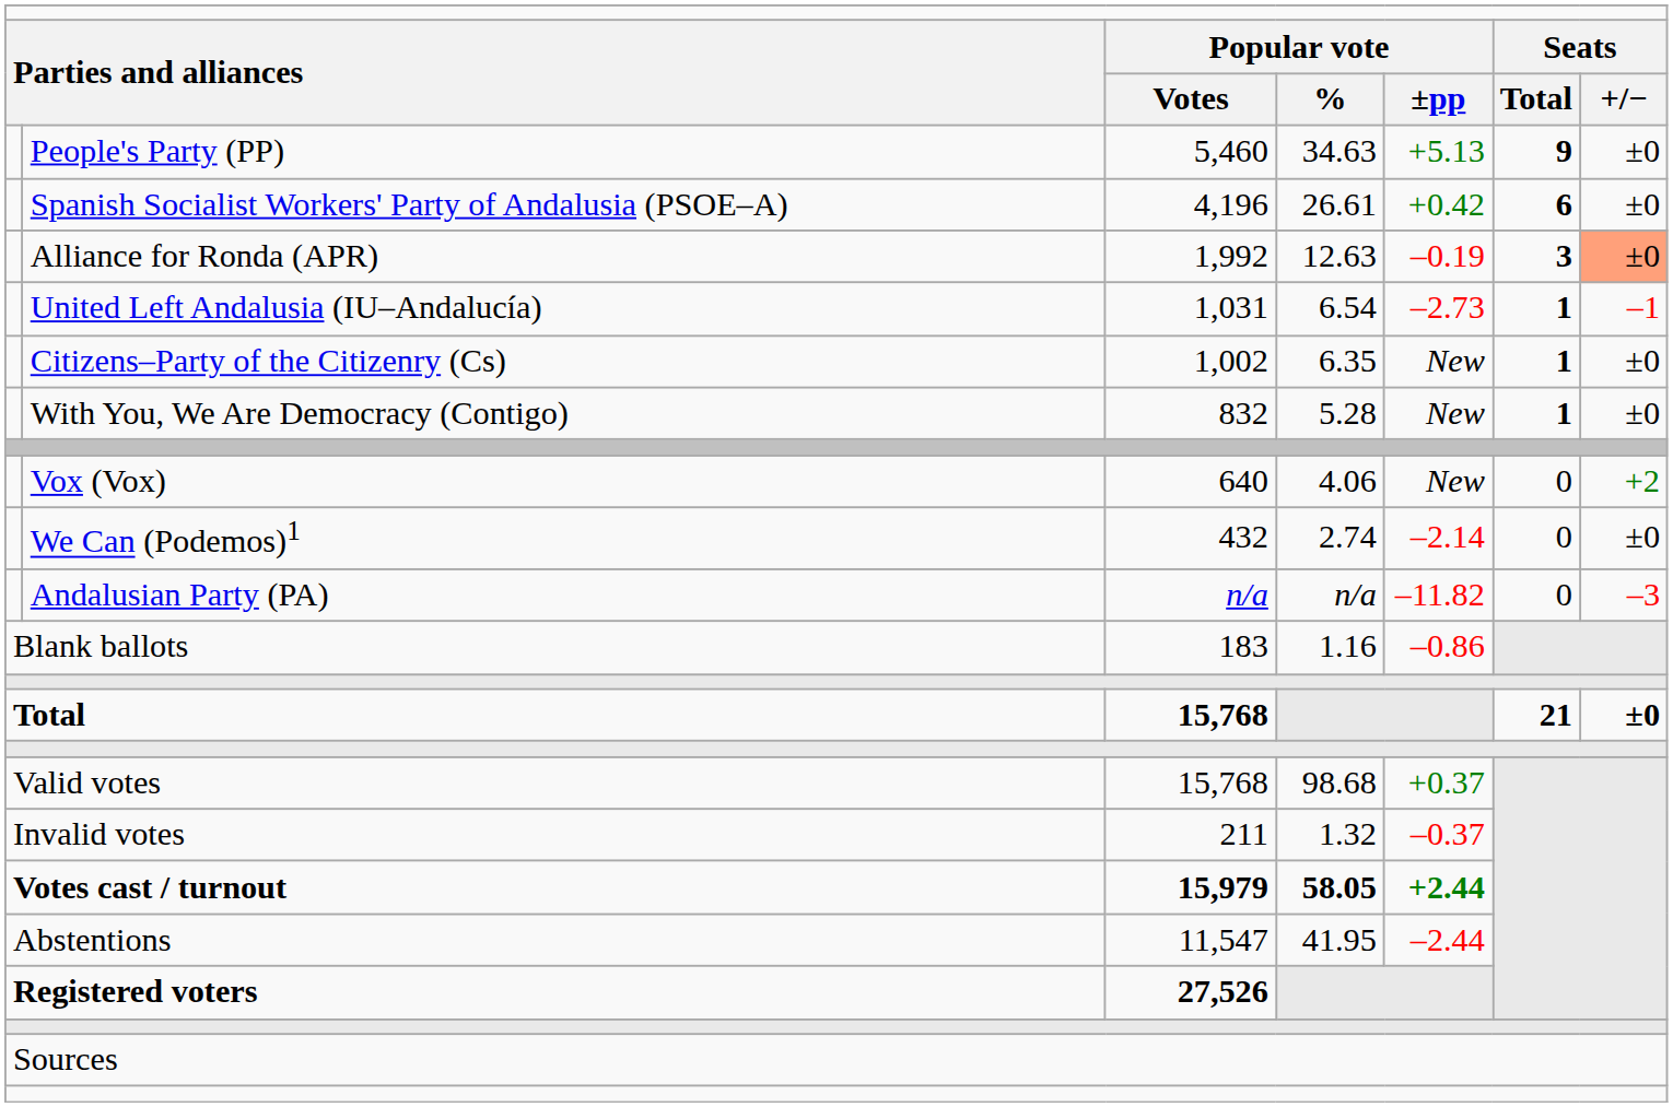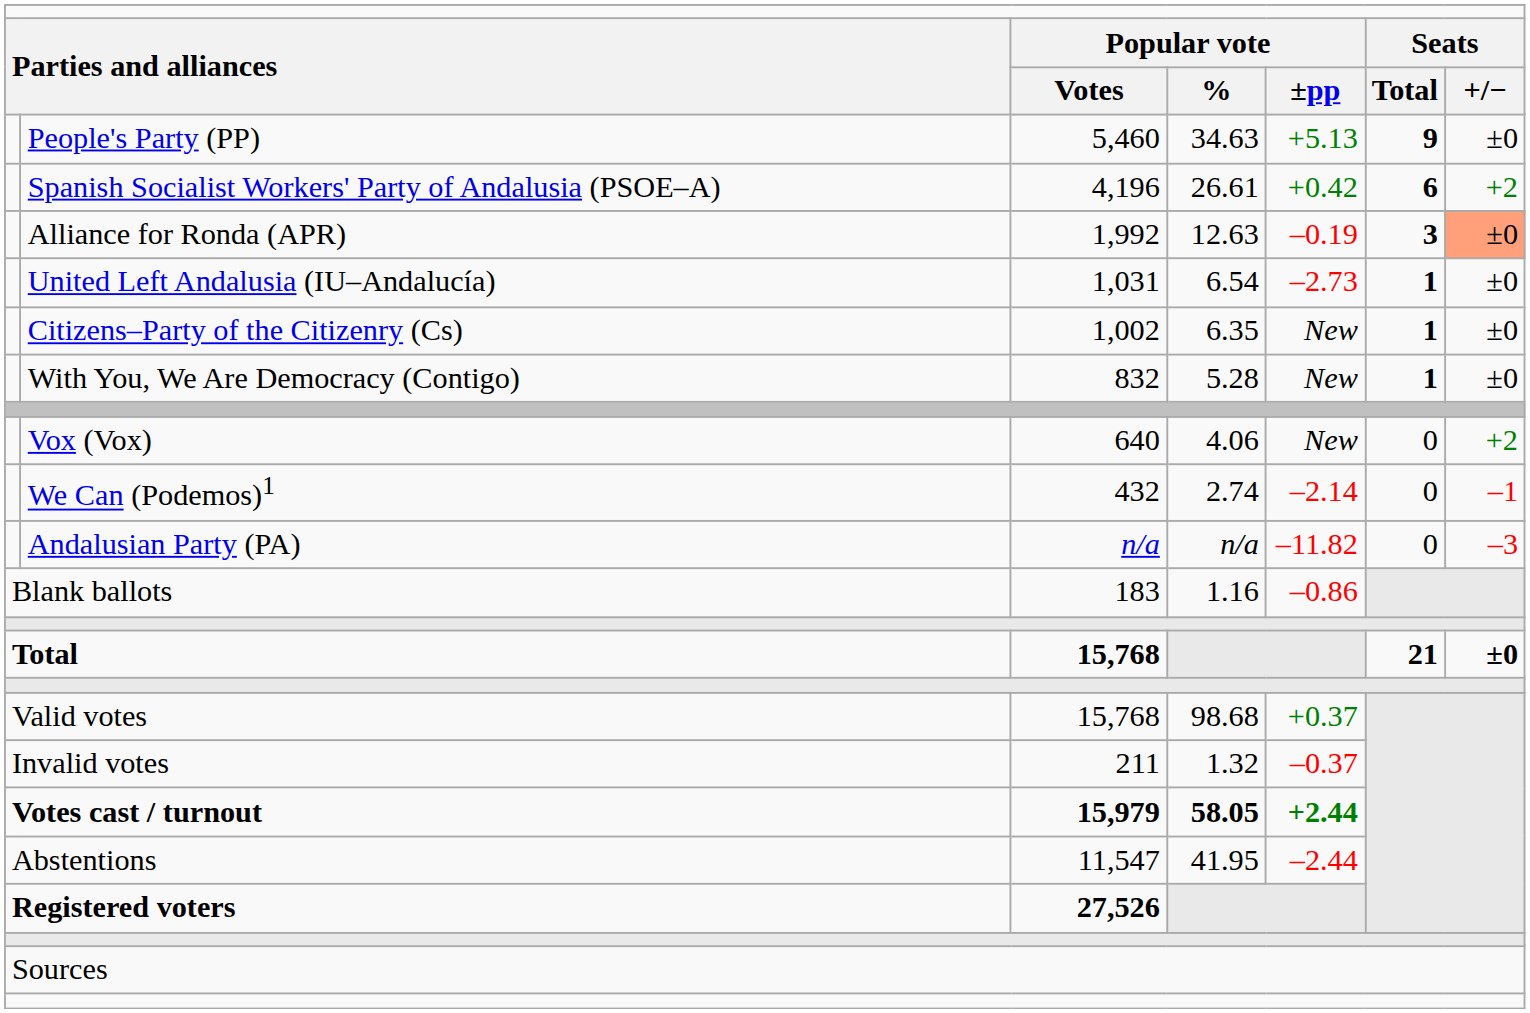Spanish Socialist Workers' Party of Andalusia (PSOE–A) | column 7: ±0 -> +2
United Left Andalusia (IU–Andalucía) | column 7: –1 -> ±0
We Can (Podemos)1 | column 7: ±0 -> –1
